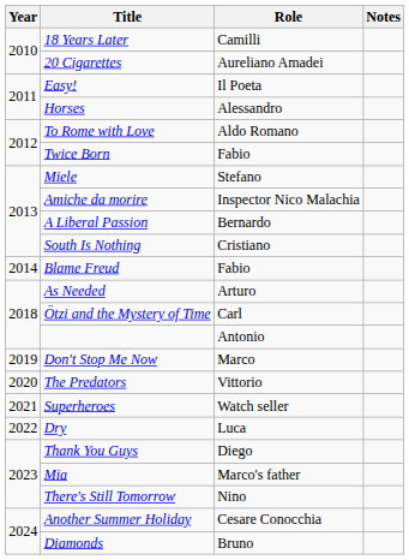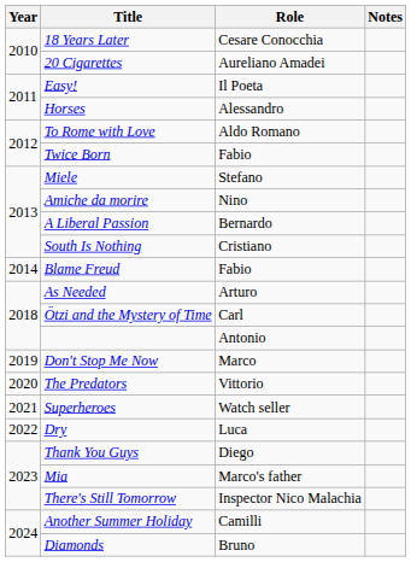18 Years Later | Role: Camilli -> Cesare Conocchia
Amiche da morire | Role: Inspector Nico Malachia -> Nino
There's Still Tomorrow | Role: Nino -> Inspector Nico Malachia
Another Summer Holiday | Role: Cesare Conocchia -> Camilli
